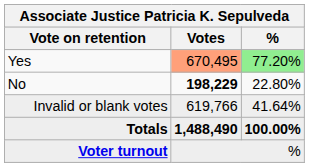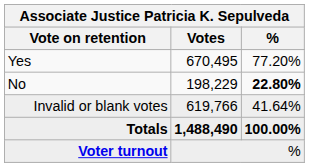Yes | Votes: lightsalmon background -> no background
Yes | %: lightgreen background -> no background
No | Votes: bold -> normal
No | %: normal -> bold
